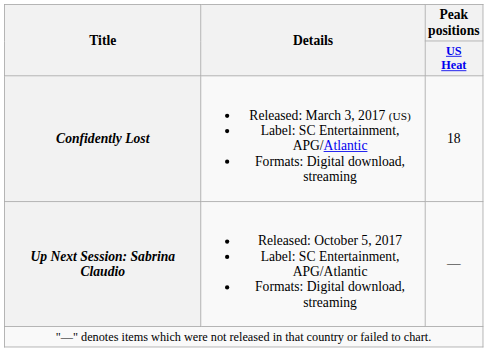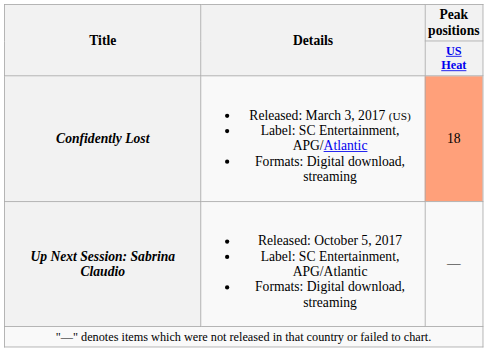Confidently Lost | Peak positions / US Heat: no background -> lightsalmon background
